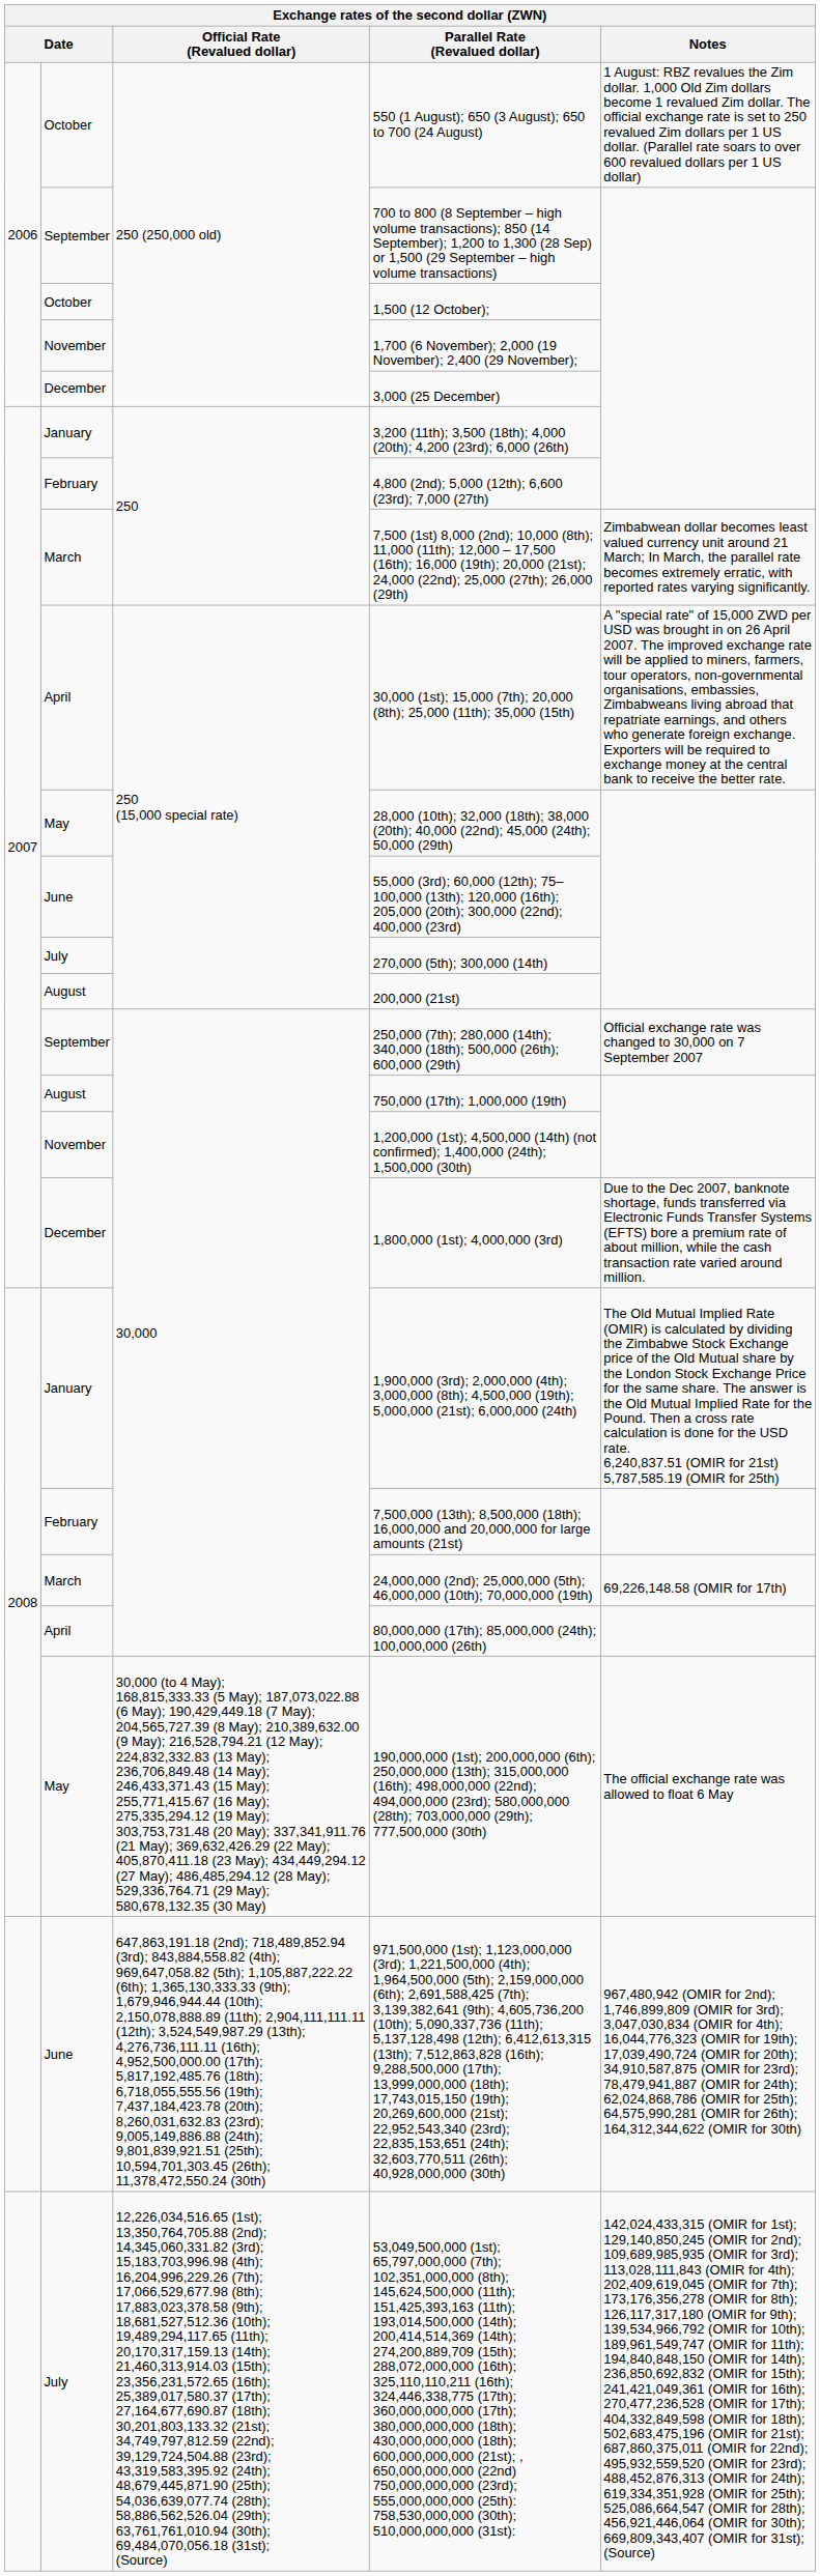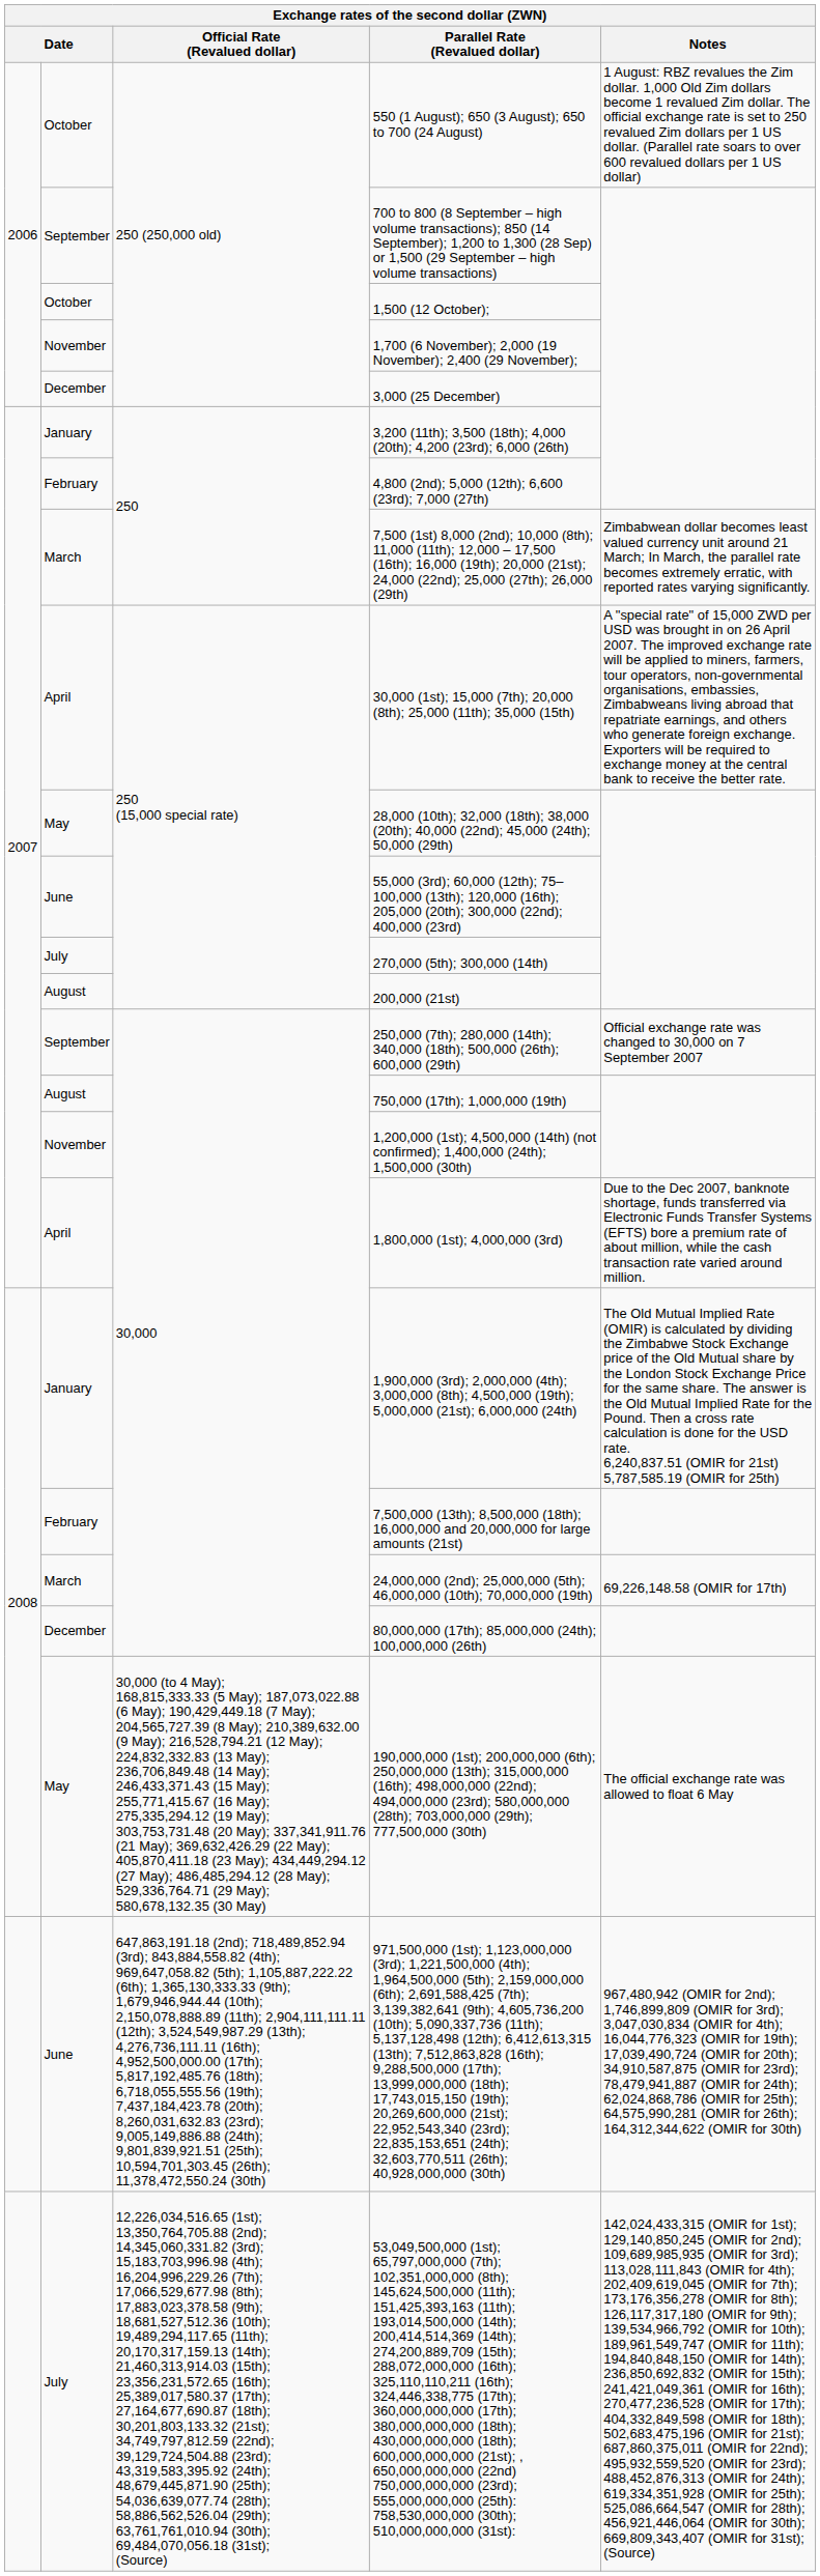1,800,000 (1st); 4,000,000 (3rd) | column 2: December -> April
80,000,000 (17th); 85,000,000 (24th); 100,000,000 (26th) | column 2: April -> December
